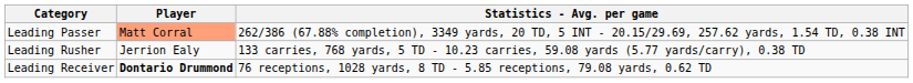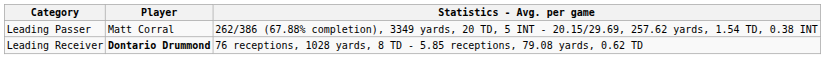Leading Passer | Player: lightsalmon background -> no background
- row: Leading Rusher | Jerrion Ealy | 133 carries, 768 yards, 5 TD - 10.23 carries, 59.08 yards (5.77 yards/carry), 0.38 TD
